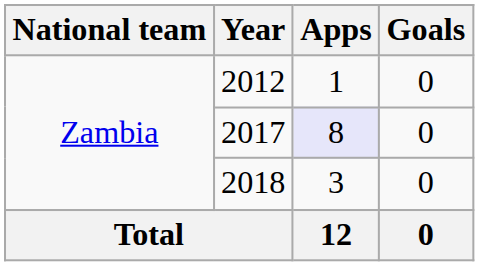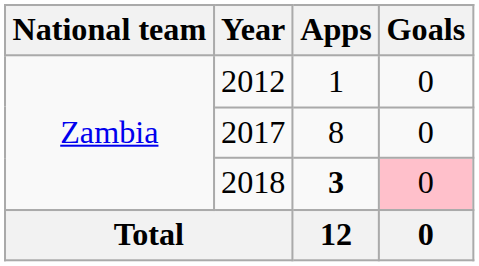2017 | Apps: lavender background -> no background
2018 | Apps: normal -> bold
2018 | Goals: no background -> pink background
